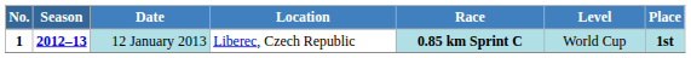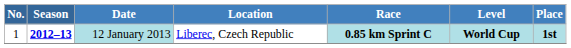12 January 2013 | No.: bold -> normal
12 January 2013 | Level: normal -> bold
